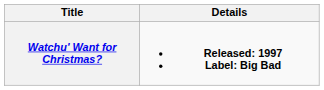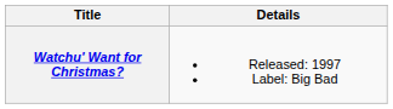Watchu' Want for Christmas? | Details: bold -> normal
